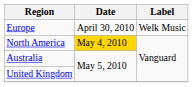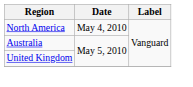- row: Europe | April 30, 2010 | Welk Music
North America | Date: gold background -> no background
